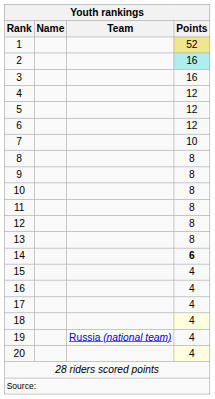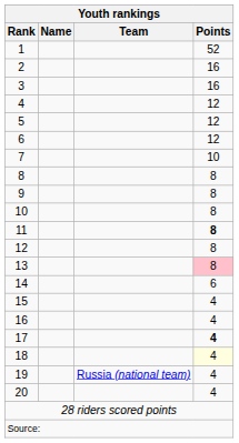1 | Points: khaki background -> no background
2 | Points: paleturquoise background -> no background
11 | Points: normal -> bold
13 | Points: no background -> pink background
14 | Points: bold -> normal
17 | Points: normal -> bold
20 | Points: lightyellow background -> no background
